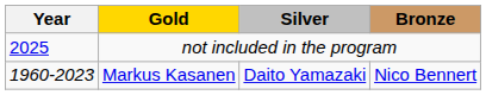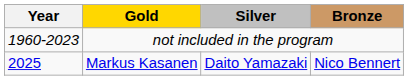not included in the program | Year: 2025 -> 1960-2023
Markus Kasanen | Year: 1960-2023 -> 2025
